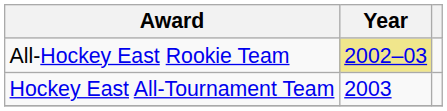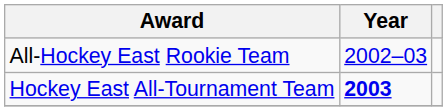row 2 | Year: khaki background -> no background
row 3 | Year: normal -> bold
